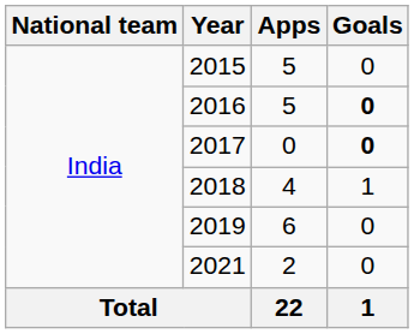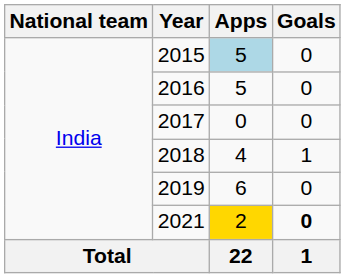2015 | Apps: no background -> lightblue background
2016 | Goals: bold -> normal
2017 | Goals: bold -> normal
2021 | Apps: no background -> gold background
2021 | Goals: normal -> bold
